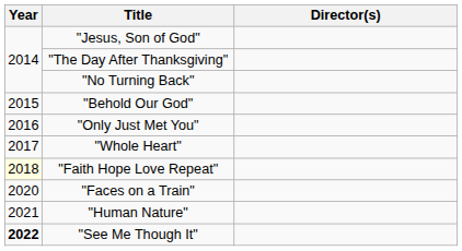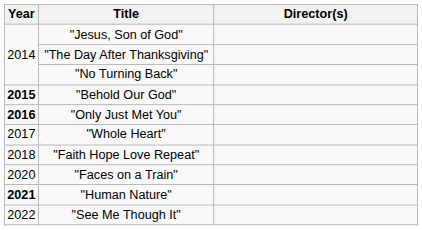"Behold Our God" | Year: normal -> bold
"Only Just Met You" | Year: normal -> bold
"Faith Hope Love Repeat" | Year: lightyellow background -> no background
"Human Nature" | Year: normal -> bold
"See Me Though It" | Year: bold -> normal
